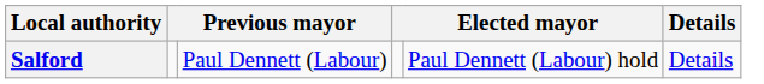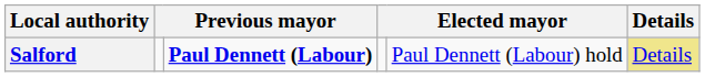Salford | column 3: normal -> bold
Salford | Details: no background -> khaki background
